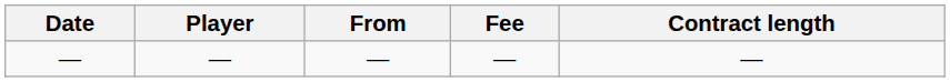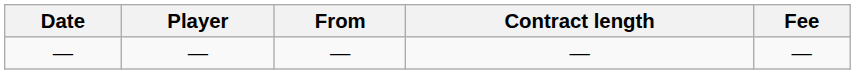columns swapped: Fee <-> Contract length
